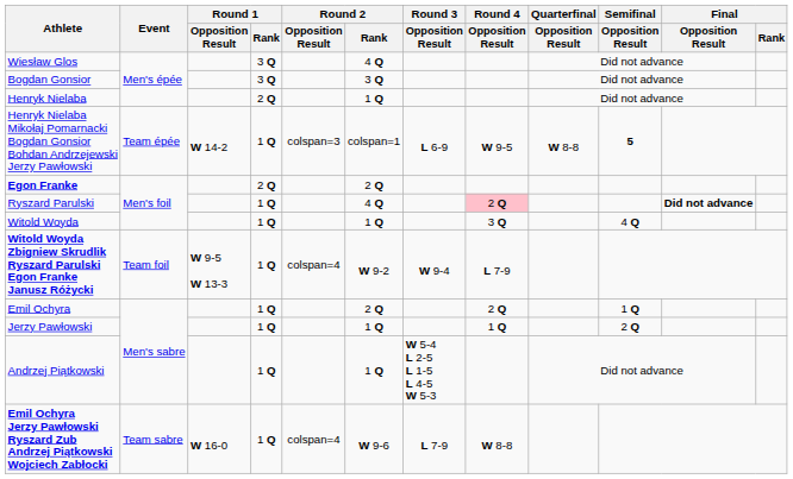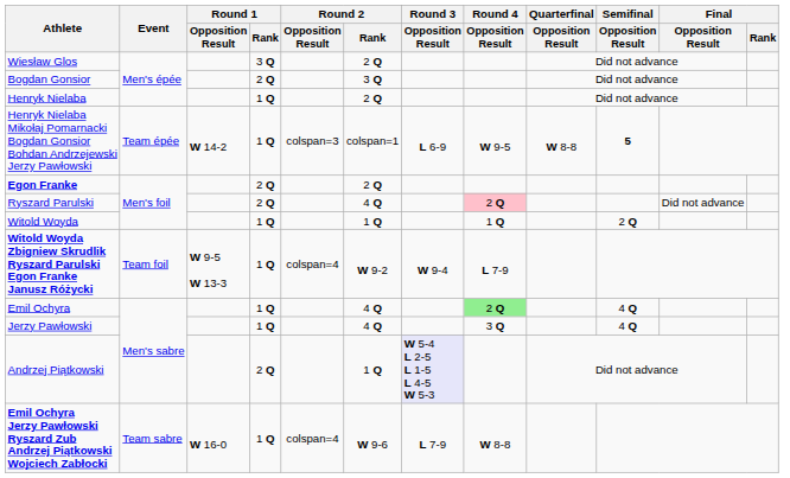Wiesław Glos | Round 2 / Rank: 4 Q -> 2 Q
Bogdan Gonsior | Round 1 / Rank: 3 Q -> 2 Q
Henryk Nielaba | Round 1 / Rank: 2 Q -> 1 Q
Henryk Nielaba | Round 2 / Rank: 1 Q -> 2 Q
Ryszard Parulski | Round 1 / Rank: 1 Q -> 2 Q
Ryszard Parulski | Final / Opposition Result: bold -> normal
Witold Woyda | Round 4 / Opposition Result: 3 Q -> 1 Q
Witold Woyda | Semifinal / Opposition Result: 4 Q -> 2 Q
Emil Ochyra | Round 2 / Rank: 2 Q -> 4 Q
Emil Ochyra | Round 4 / Opposition Result: no background -> lightgreen background
Emil Ochyra | Semifinal / Opposition Result: 1 Q -> 4 Q
Jerzy Pawłowski | Round 2 / Rank: 1 Q -> 4 Q
Jerzy Pawłowski | Round 4 / Opposition Result: 1 Q -> 3 Q
Jerzy Pawłowski | Semifinal / Opposition Result: 2 Q -> 4 Q
Andrzej Piątkowski | Round 1 / Rank: 1 Q -> 2 Q
Andrzej Piątkowski | Round 3 / Opposition Result: no background -> lavender background
